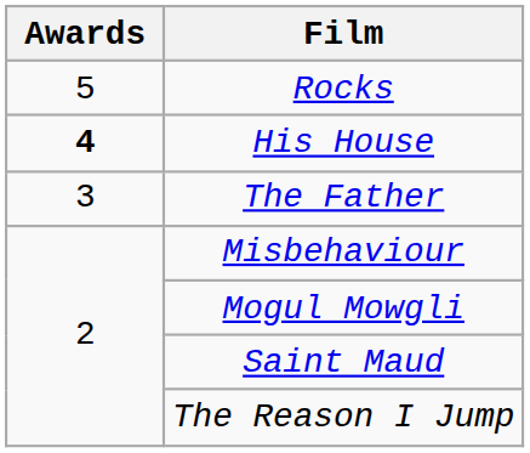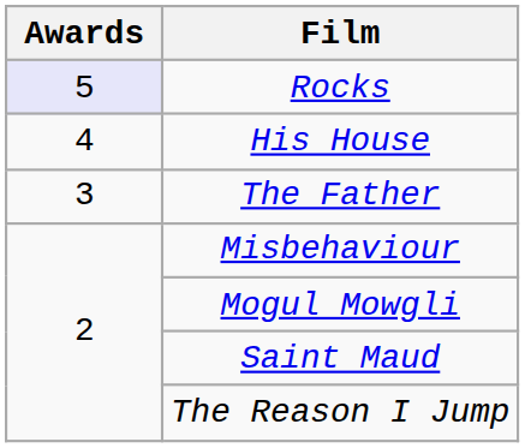Rocks | Awards: no background -> lavender background
His House | Awards: bold -> normal
